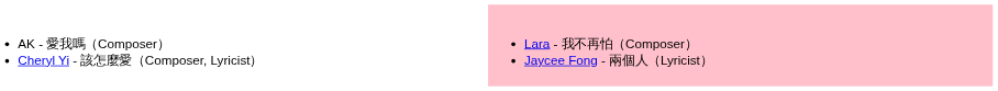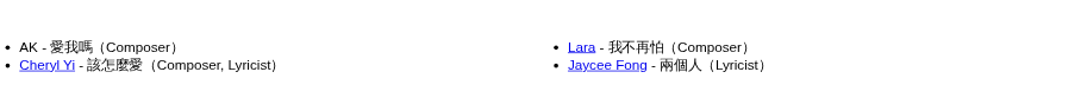AK - 愛我嗎（Composer） Cheryl Yi - 該怎麼愛（Composer, Lyricist） | column 2: pink background -> no background
